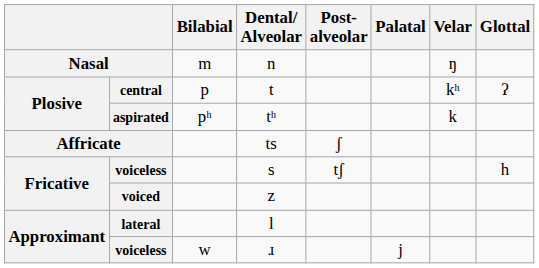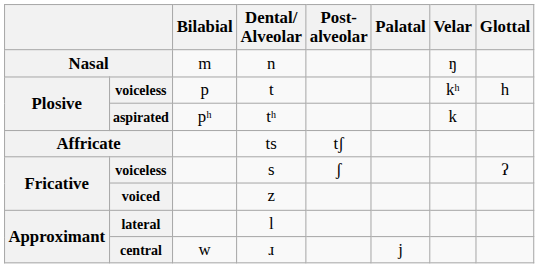t | column 2: central -> voiceless
t | Glottal: ʔ -> h
ts | Post- alveolar: ʃ -> tʃ
s | Post- alveolar: tʃ -> ʃ
s | Glottal: h -> ʔ
ɹ | column 2: voiceless -> central
